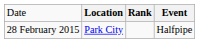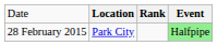28 February 2015 | column 4: no background -> lightgreen background
